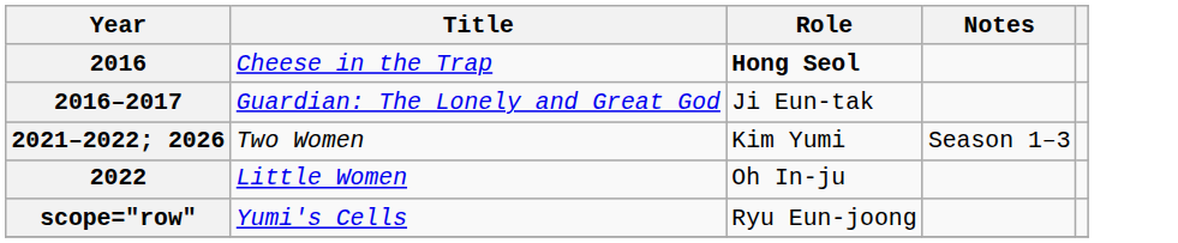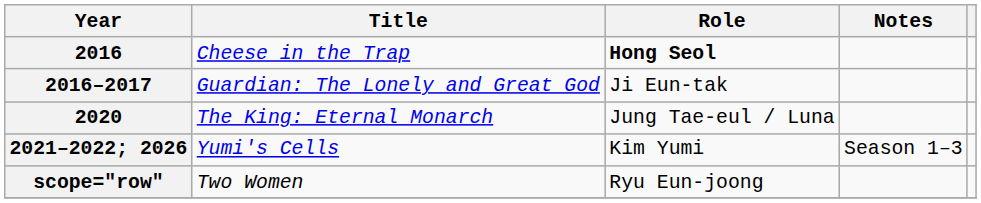+ row: 2020 | The King: Eternal Monarch | Jung Tae-eul / Luna
2021–2022; 2026 | Title: Two Women -> Yumi's Cells
- row: 2022 | Little Women | Oh In-ju
scope="row" | Title: Yumi's Cells -> Two Women
